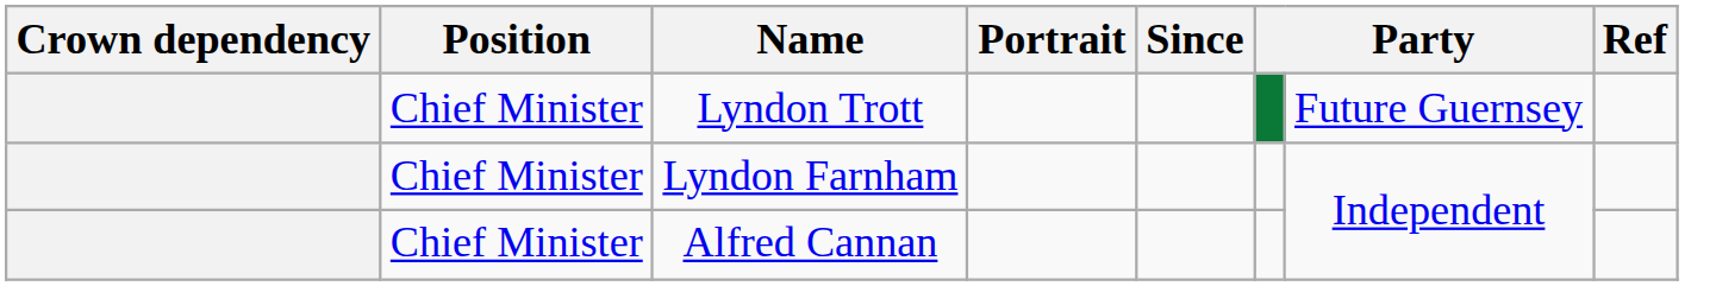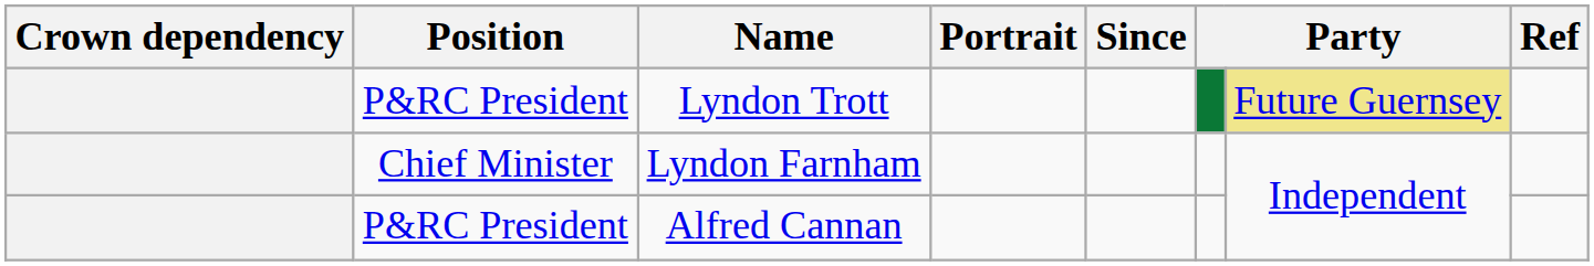Lyndon Trott | Position: Chief Minister -> P&RC President
Lyndon Trott | column 7: no background -> khaki background
Alfred Cannan | Position: Chief Minister -> P&RC President
